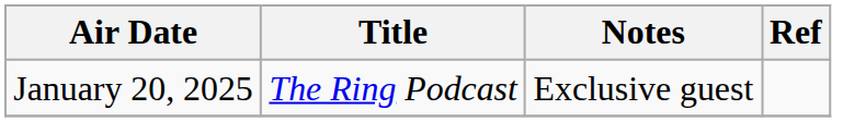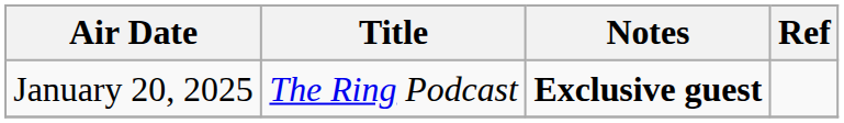January 20, 2025 | Notes: normal -> bold
